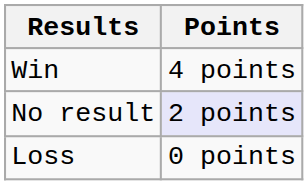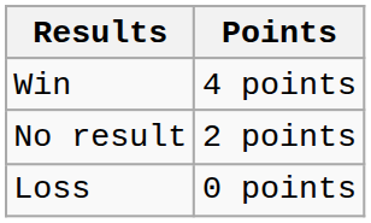No result | Points: lavender background -> no background
